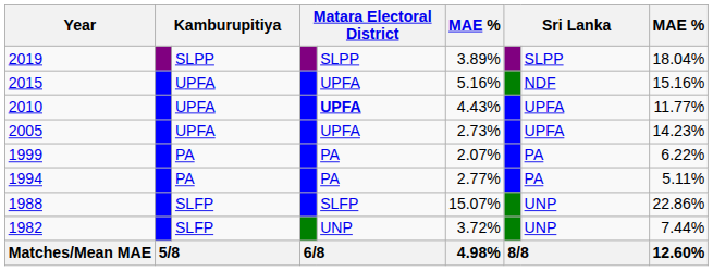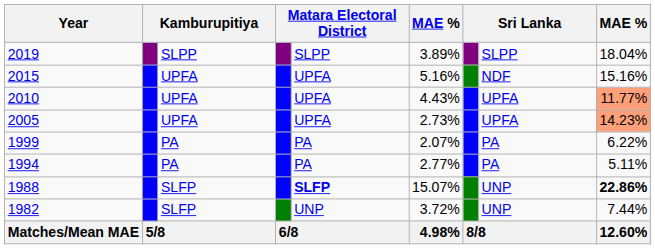2010 | column 5: bold -> normal
2010 | column 9: no background -> lightsalmon background
2005 | column 9: no background -> lightsalmon background
1988 | column 5: normal -> bold
1988 | column 9: normal -> bold
